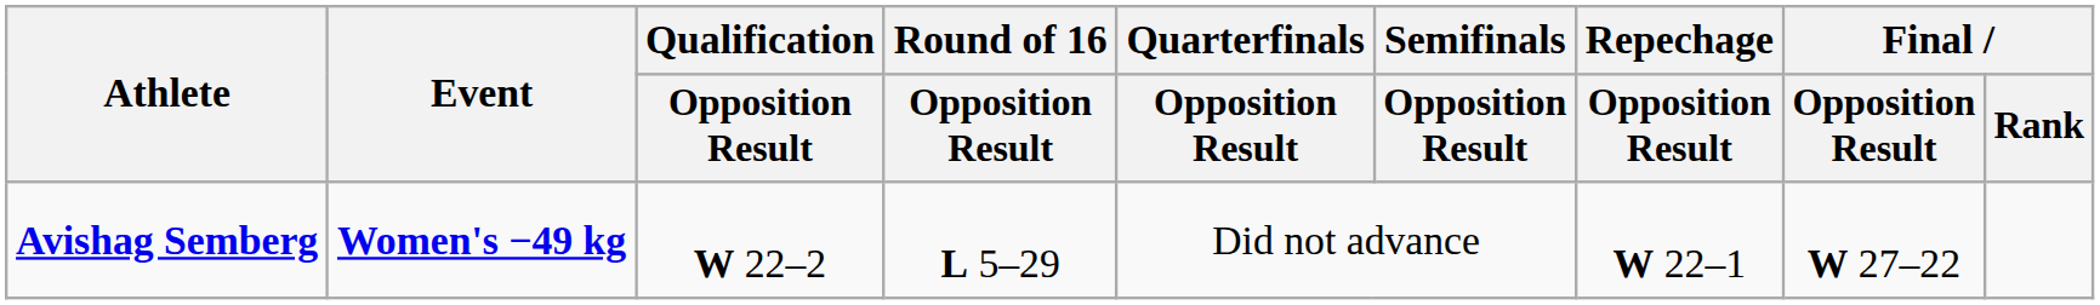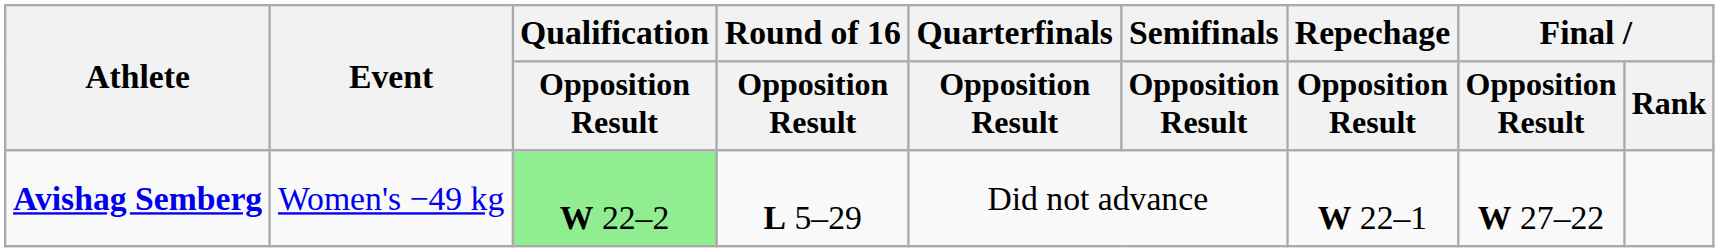Avishag Semberg | Event: bold -> normal
Avishag Semberg | Qualification / Opposition Result: no background -> lightgreen background
